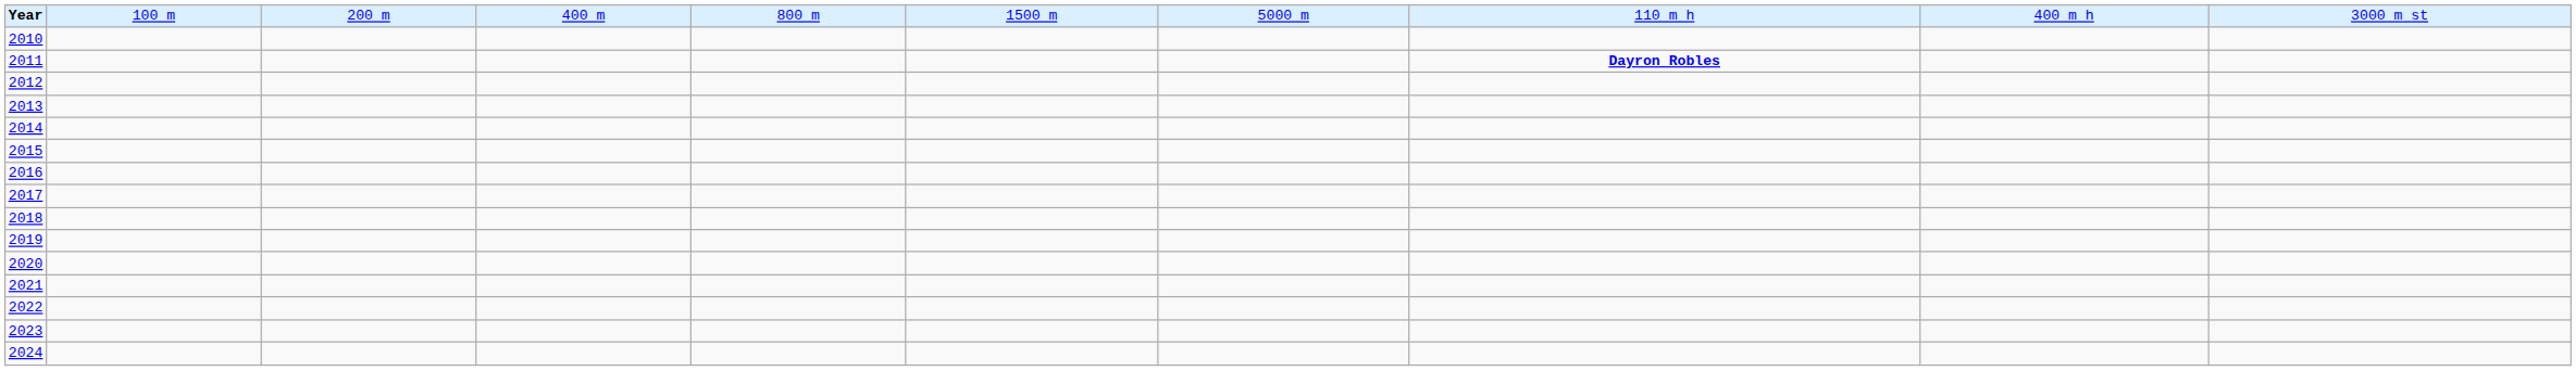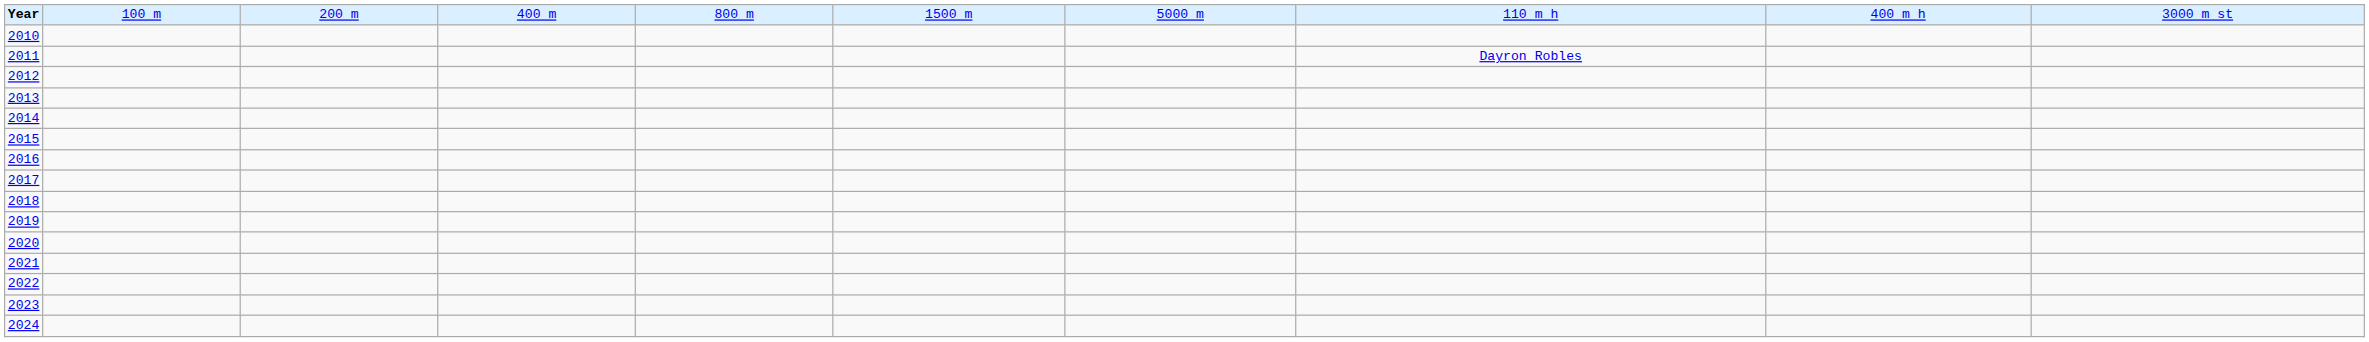2011 | column 8: bold -> normal
